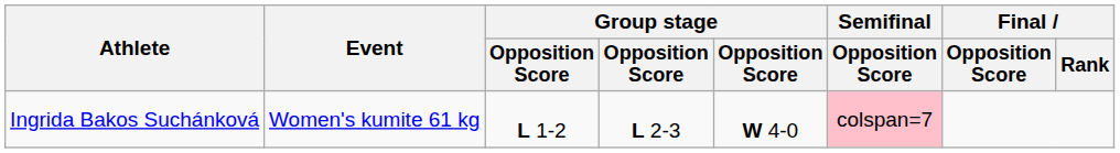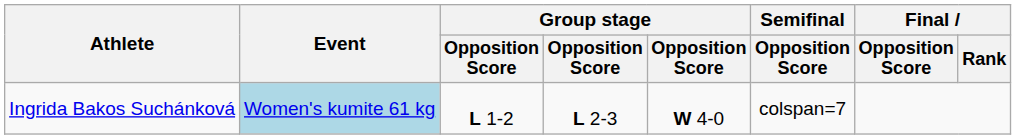Ingrida Bakos Suchánková | Event: no background -> lightblue background
Ingrida Bakos Suchánková | Semifinal / Opposition Score: pink background -> no background
